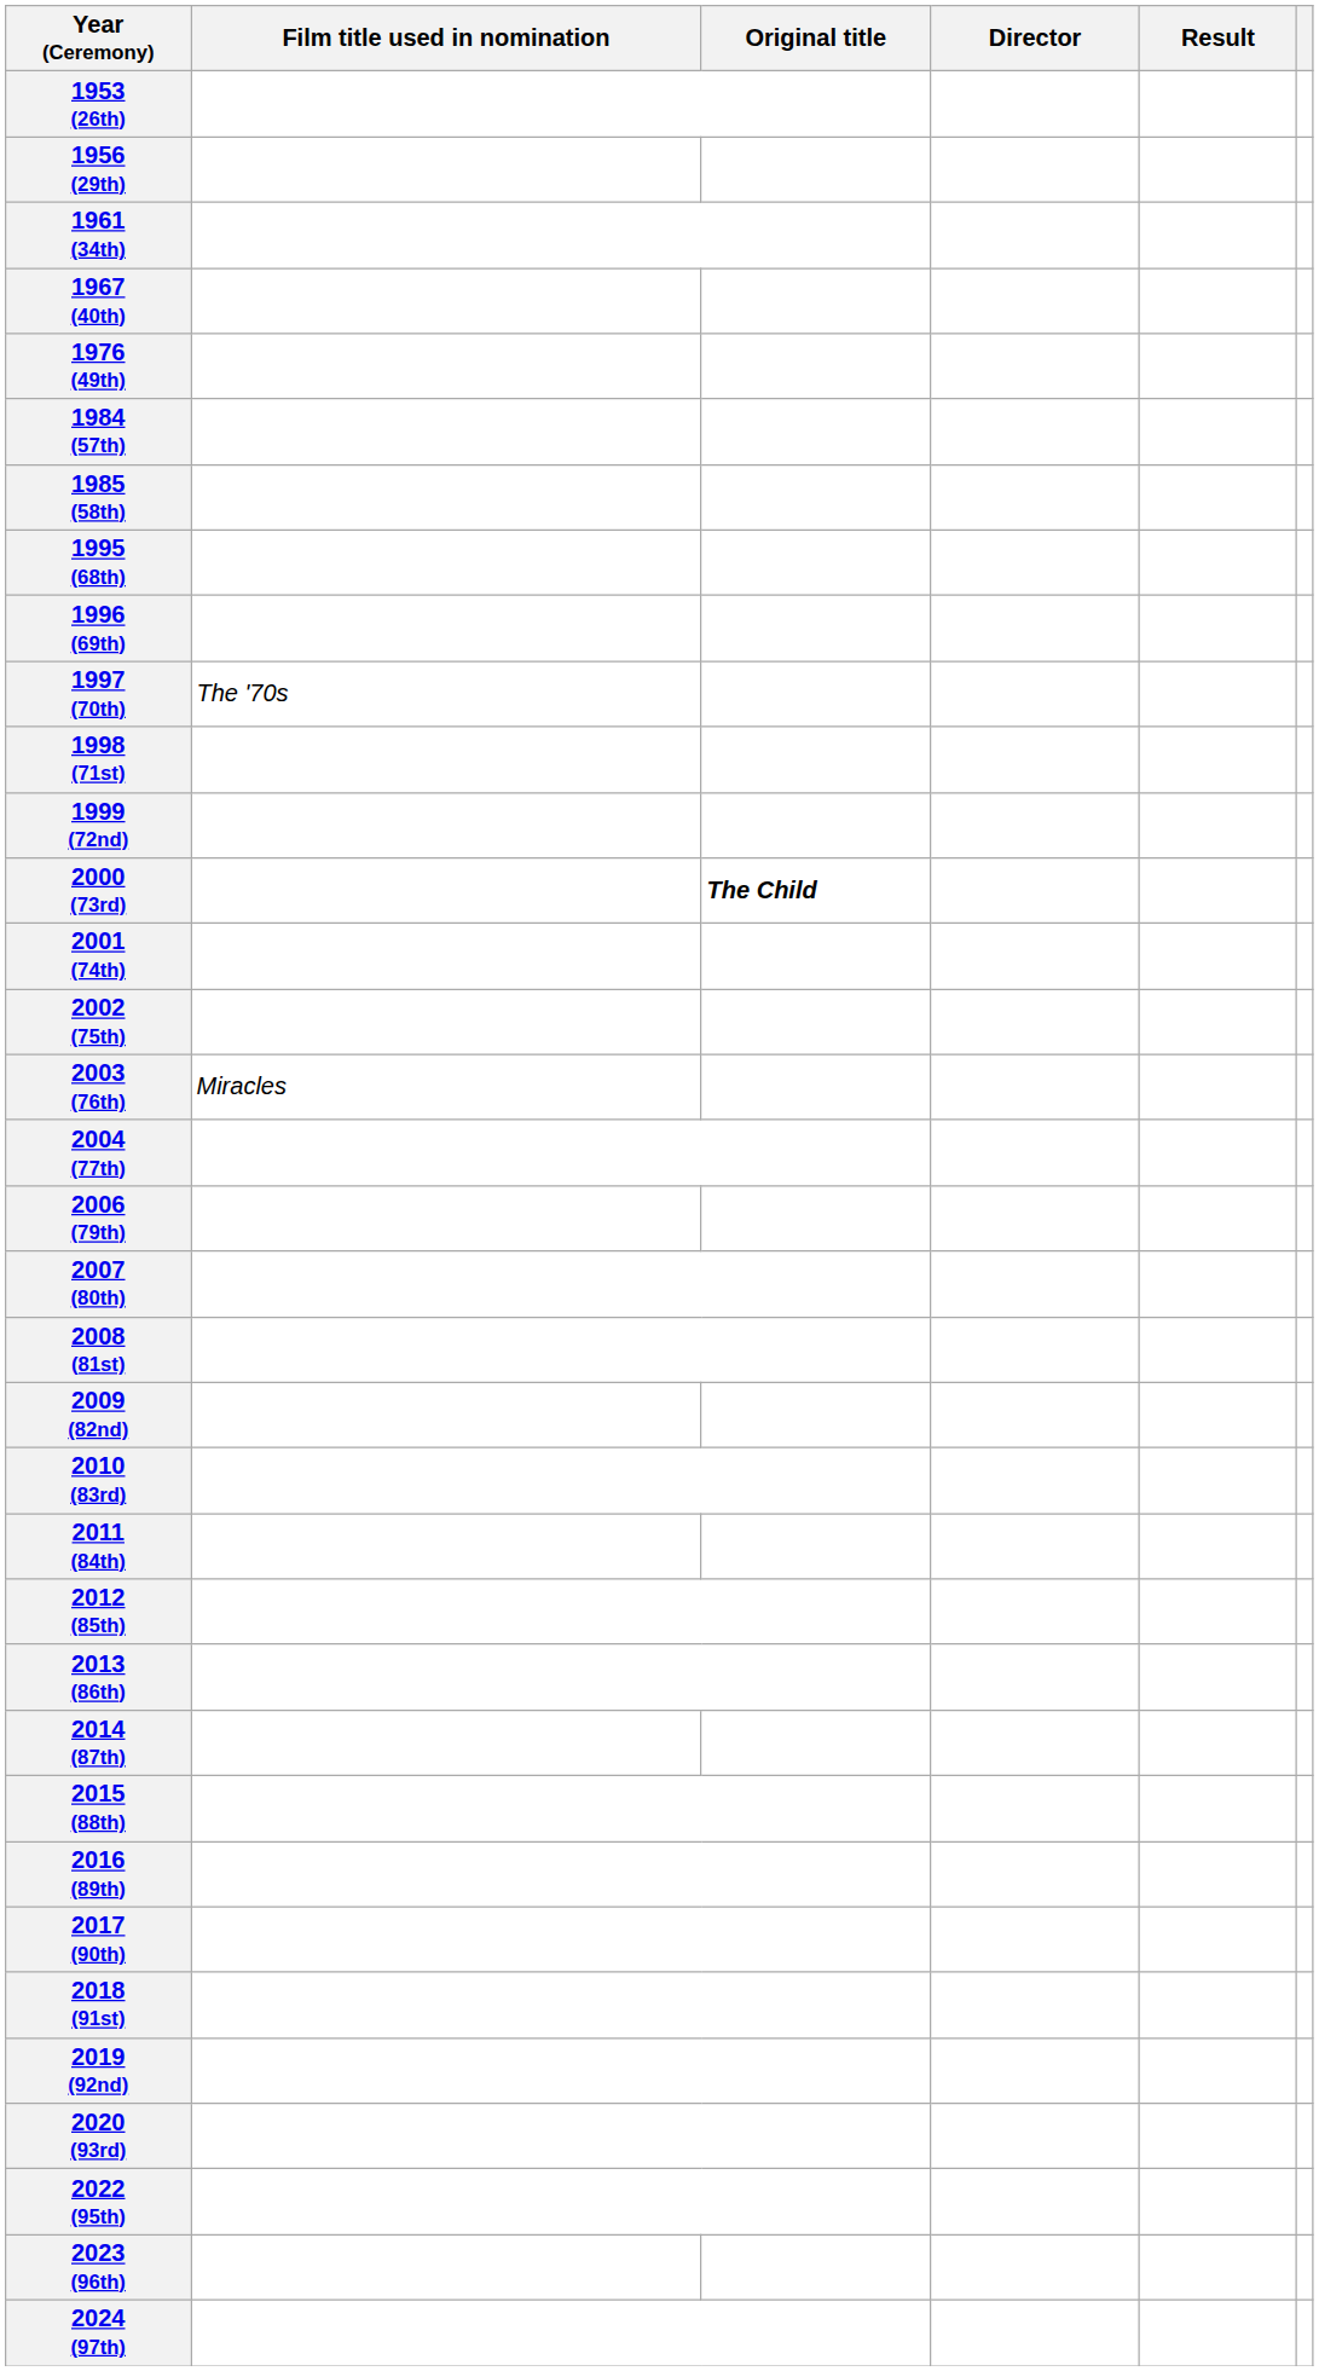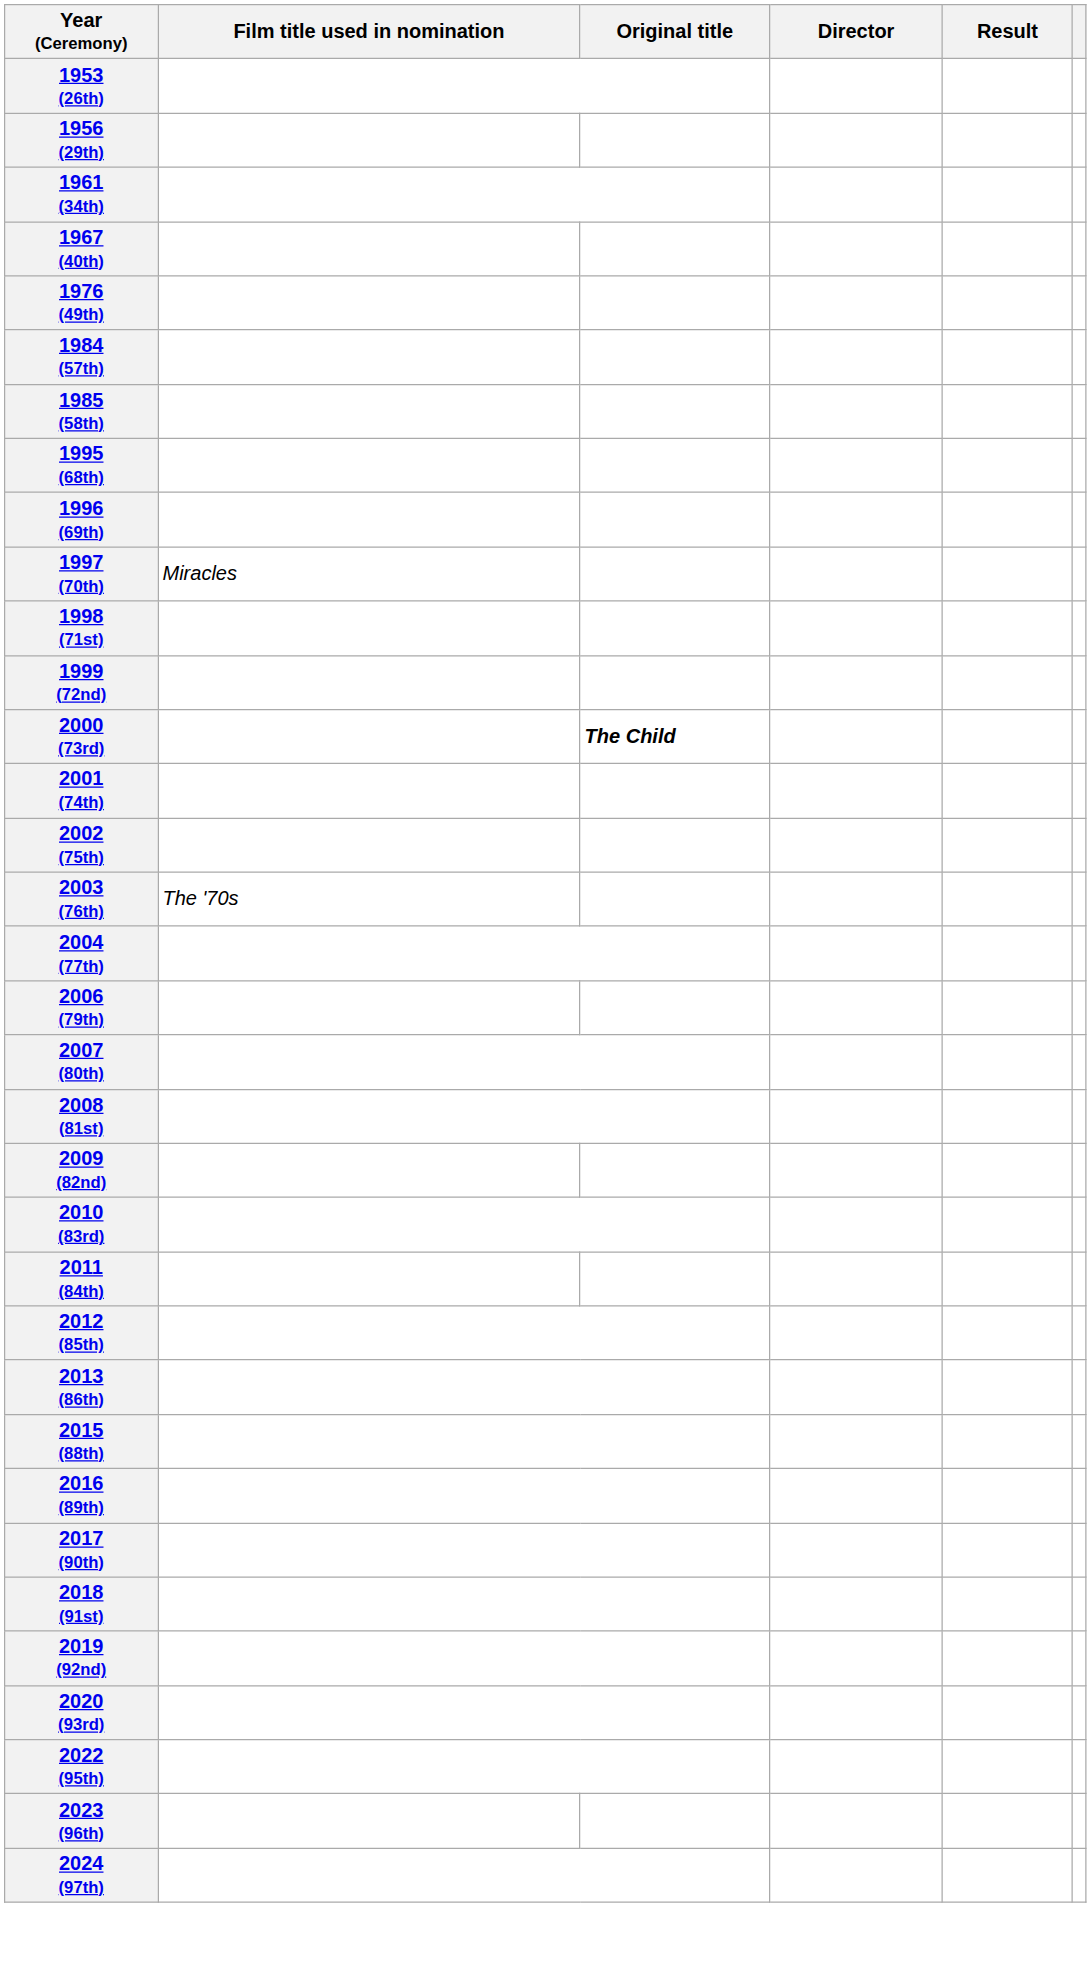1997 (70th) | Film title used in nomination: The '70s -> Miracles
2003 (76th) | Film title used in nomination: Miracles -> The '70s
- row: 2014 (87th)
